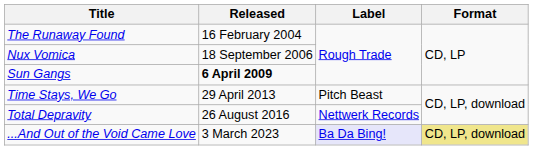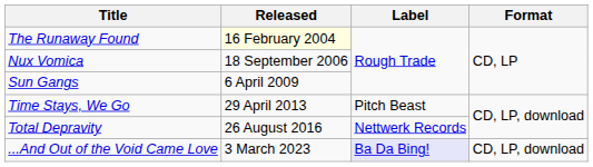The Runaway Found | Released: no background -> lightyellow background
Sun Gangs | Released: bold -> normal
...And Out of the Void Came Love | Format: khaki background -> no background
